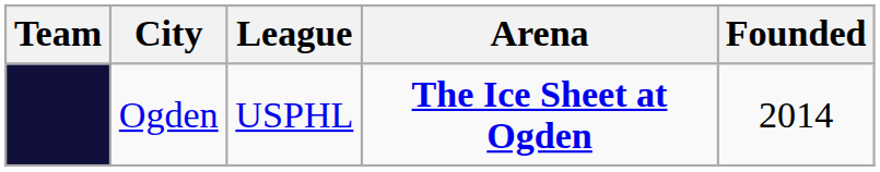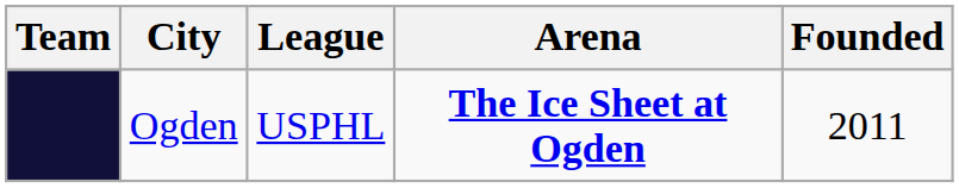Ogden | Founded: 2014 -> 2011
